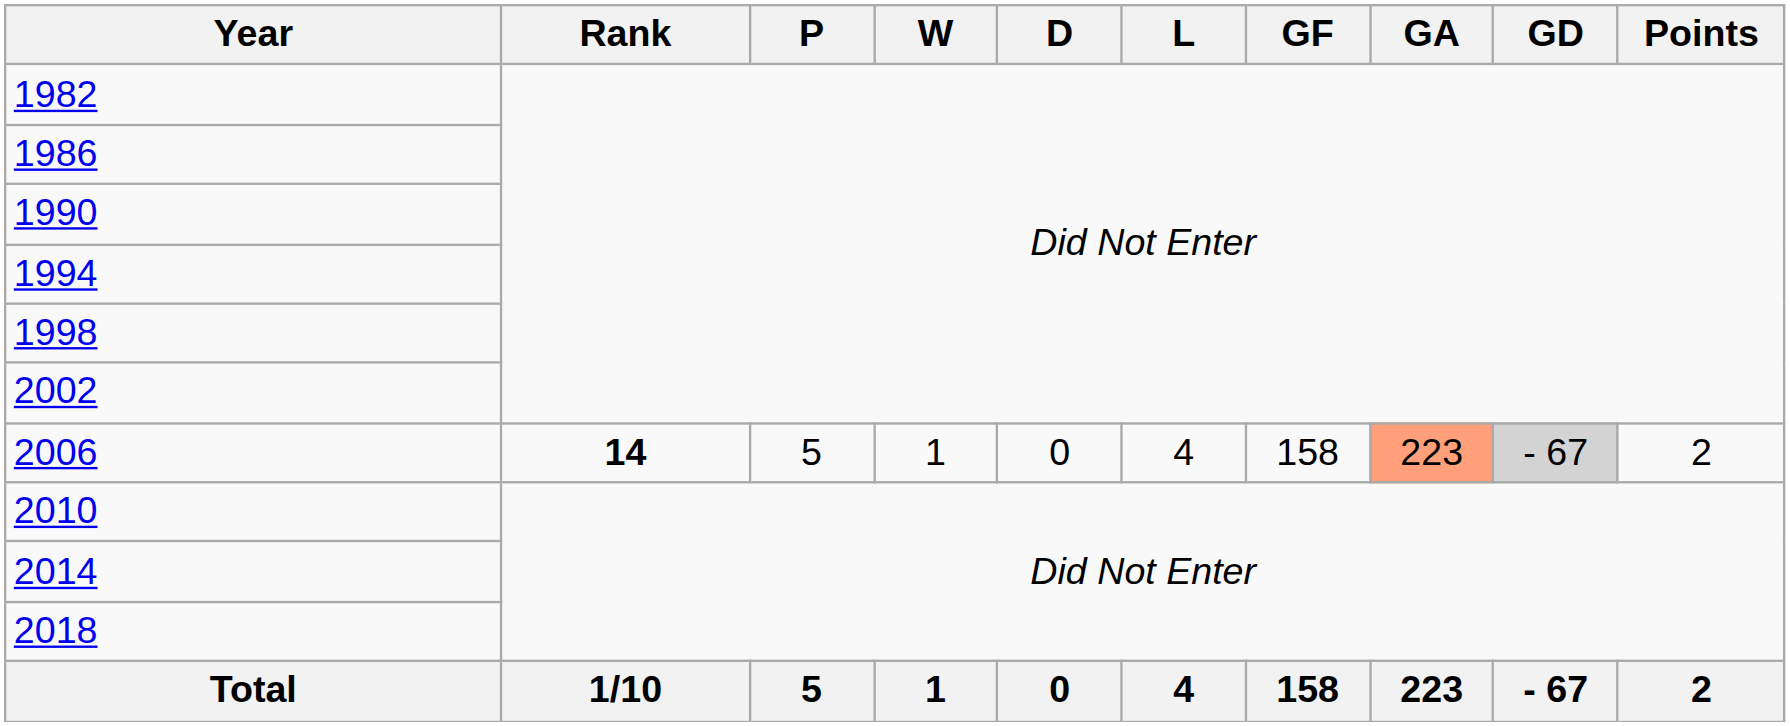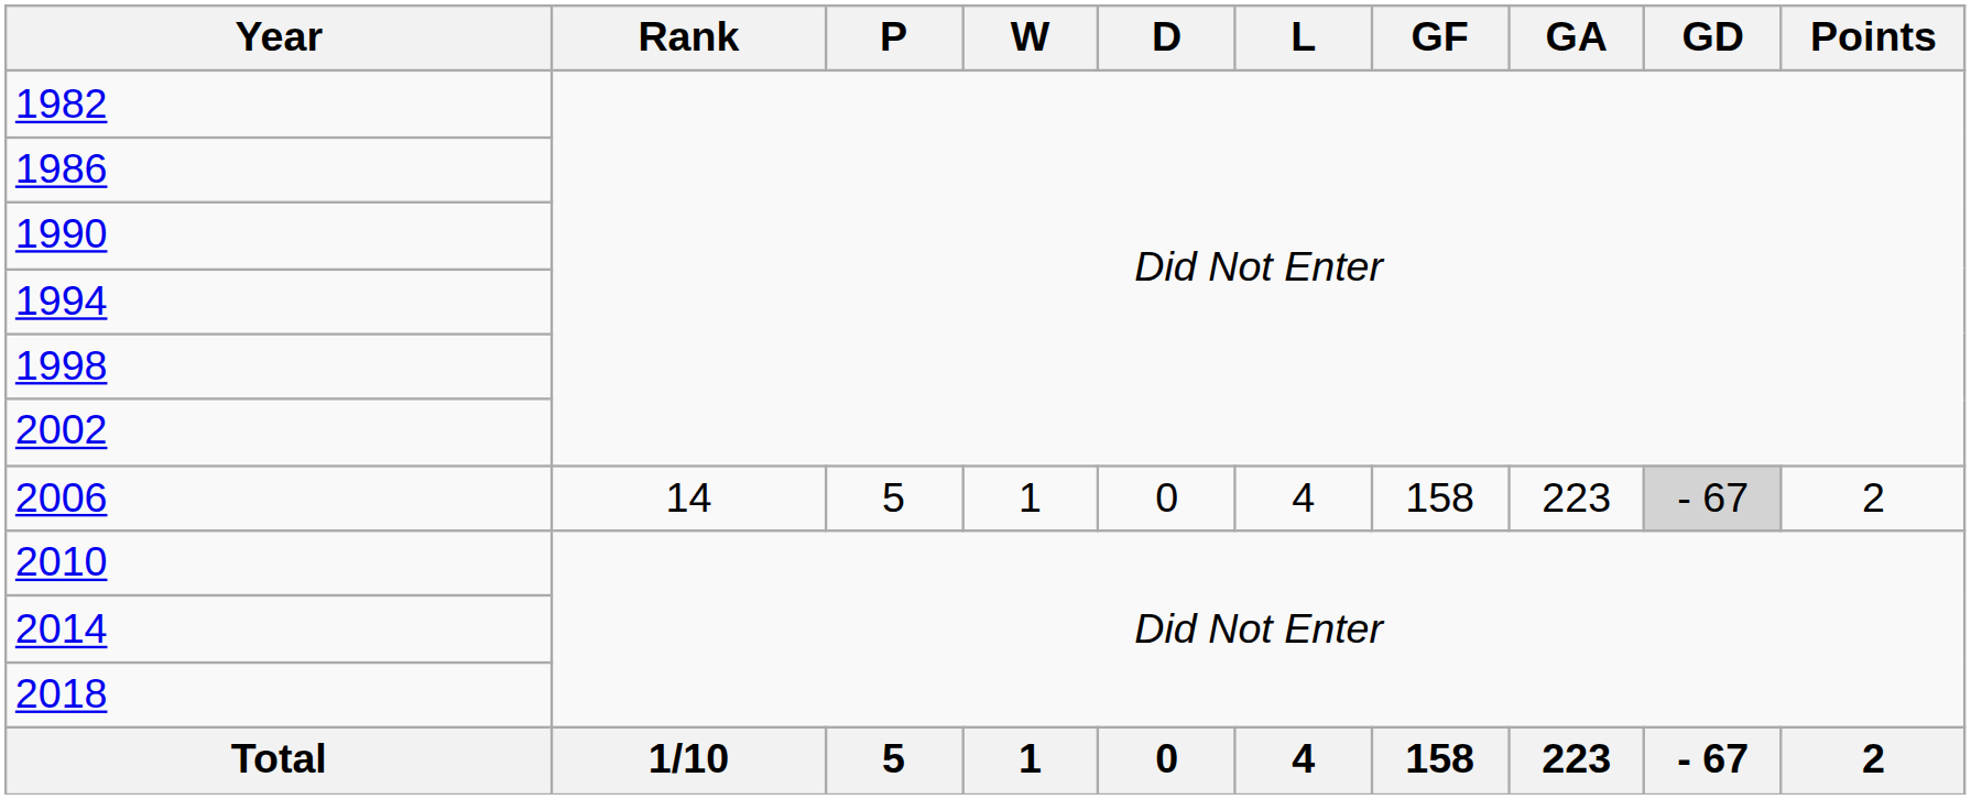2006 | Rank: bold -> normal
2006 | GA: lightsalmon background -> no background
